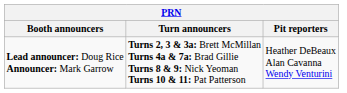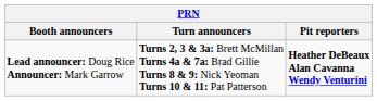Lead announcer: Doug Rice Announcer: Mark Garrow | Pit reporters: normal -> bold
